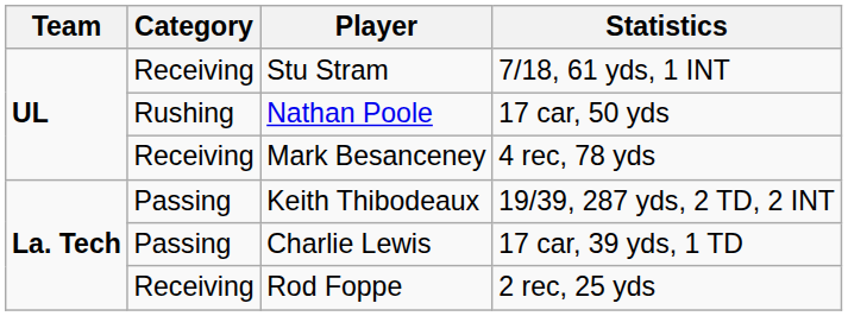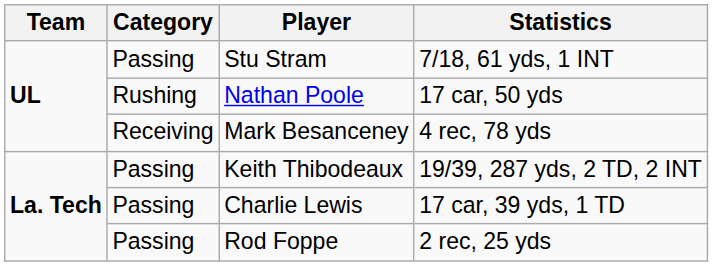Stu Stram | Category: Receiving -> Passing
Rod Foppe | Category: Receiving -> Passing
